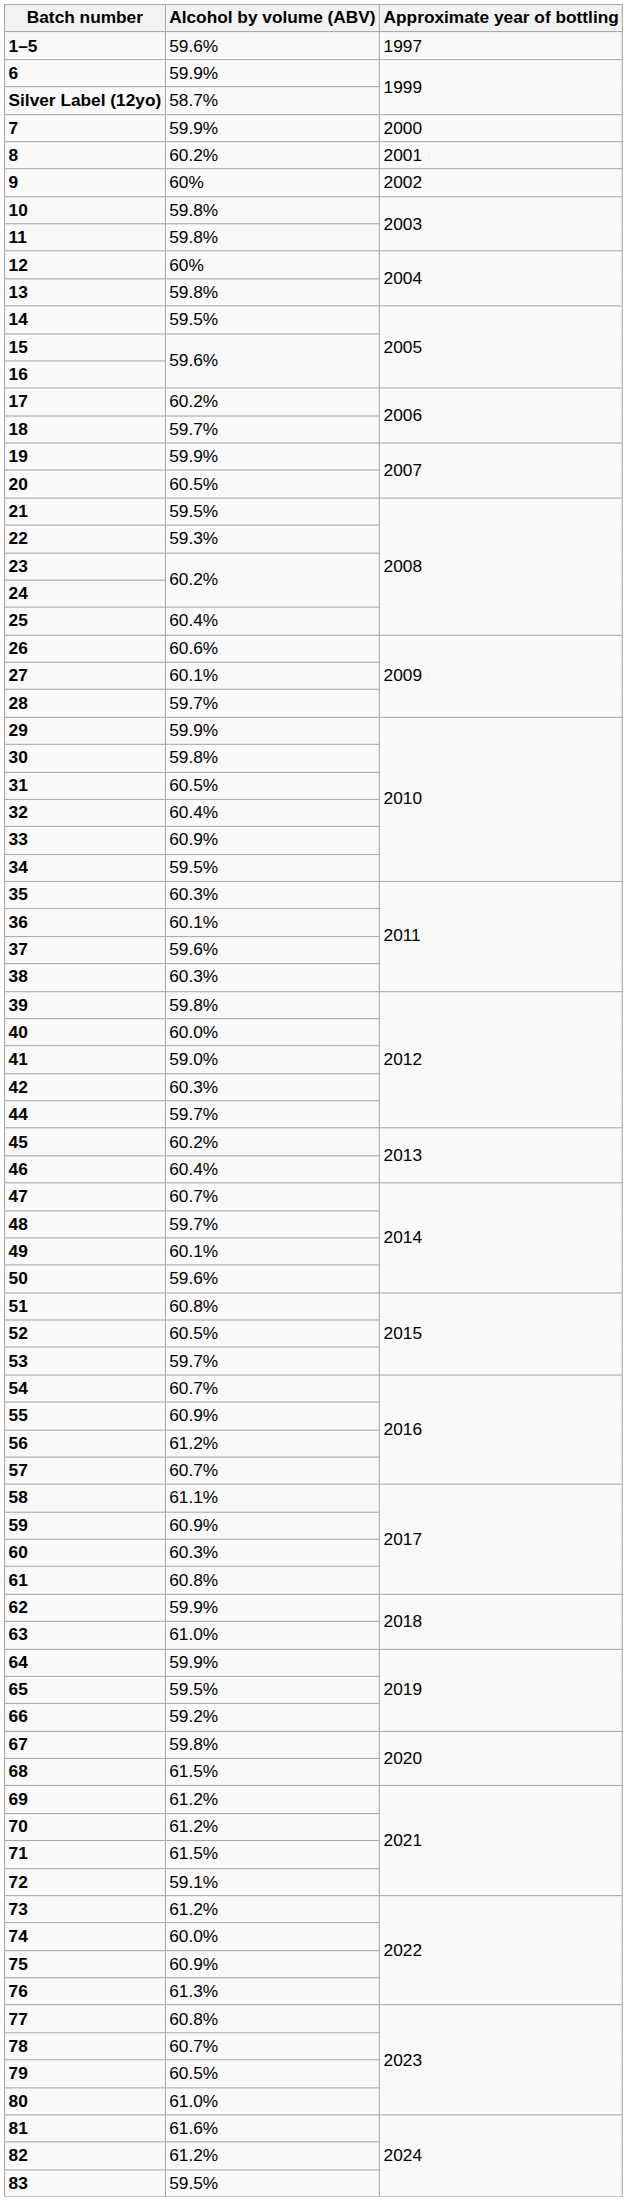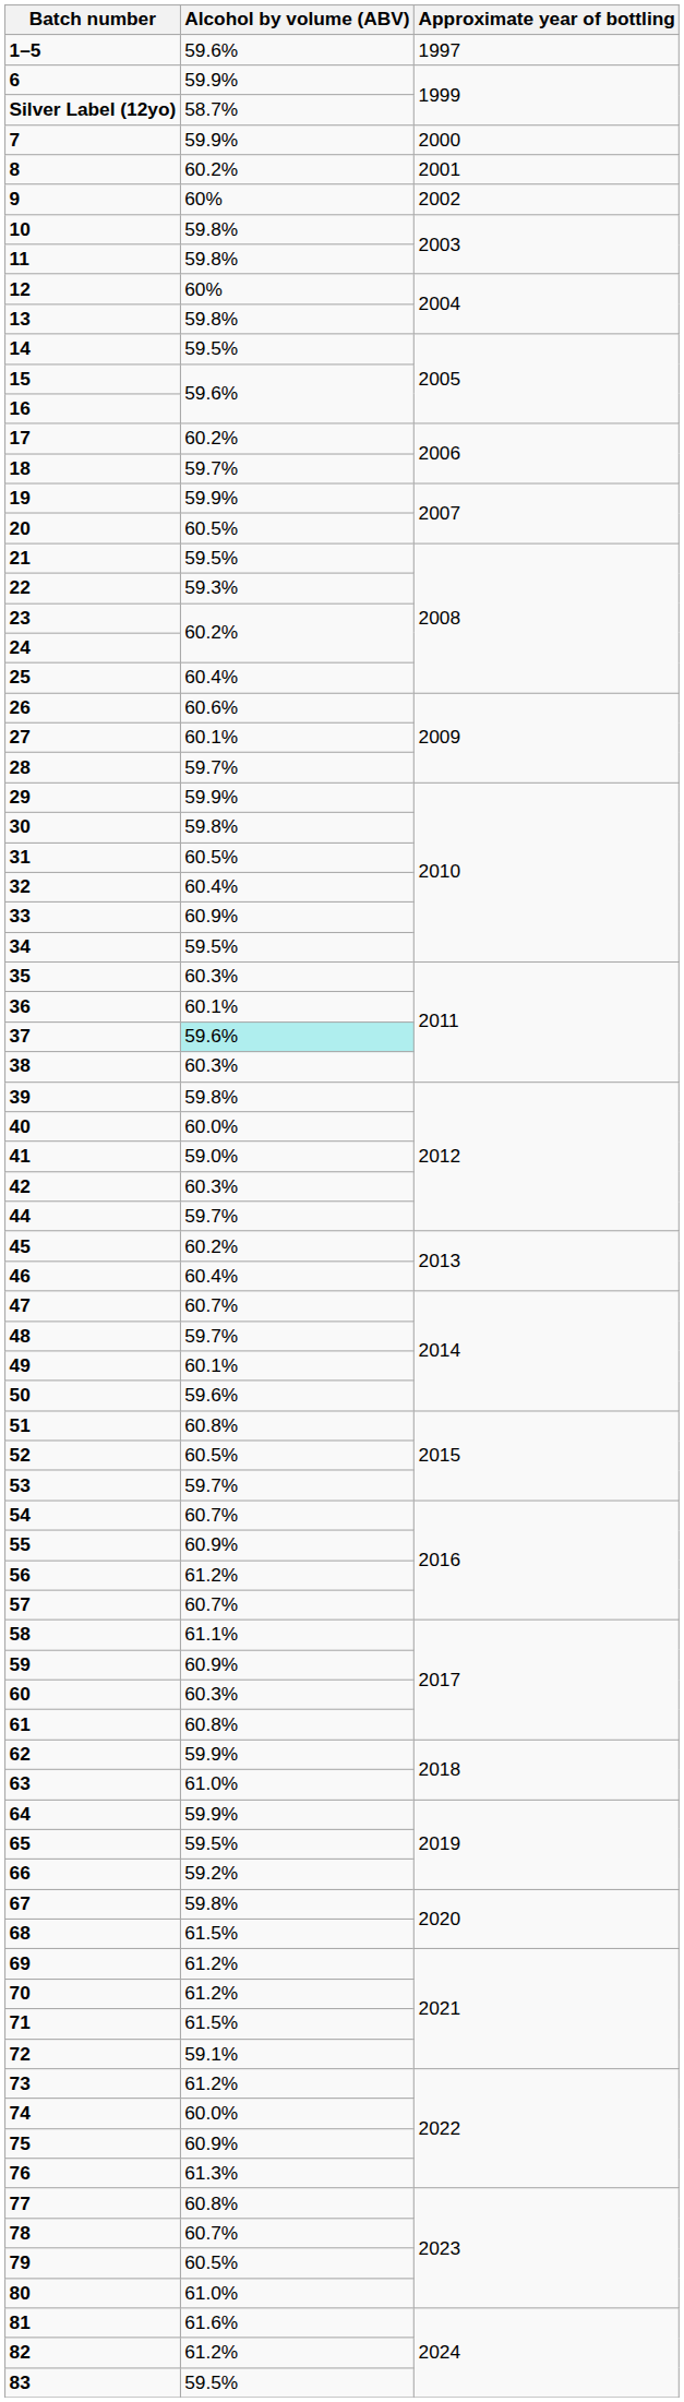37 | Alcohol by volume (ABV): no background -> paleturquoise background
